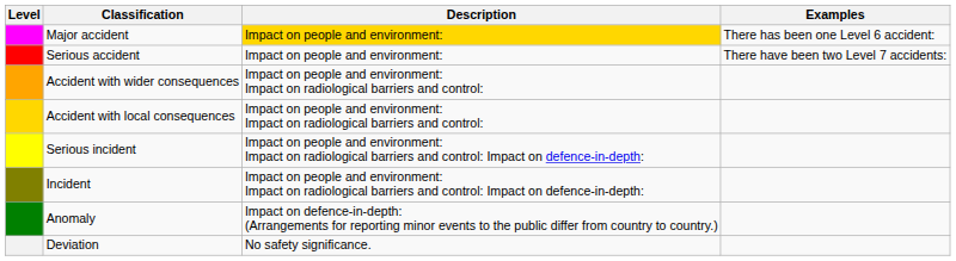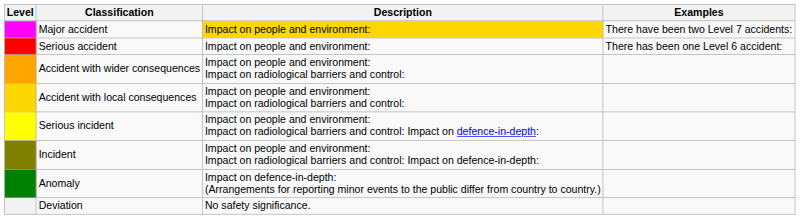Major accident | Examples: There has been one Level 6 accident: -> There have been two Level 7 accidents:
Serious accident | Examples: There have been two Level 7 accidents: -> There has been one Level 6 accident:
